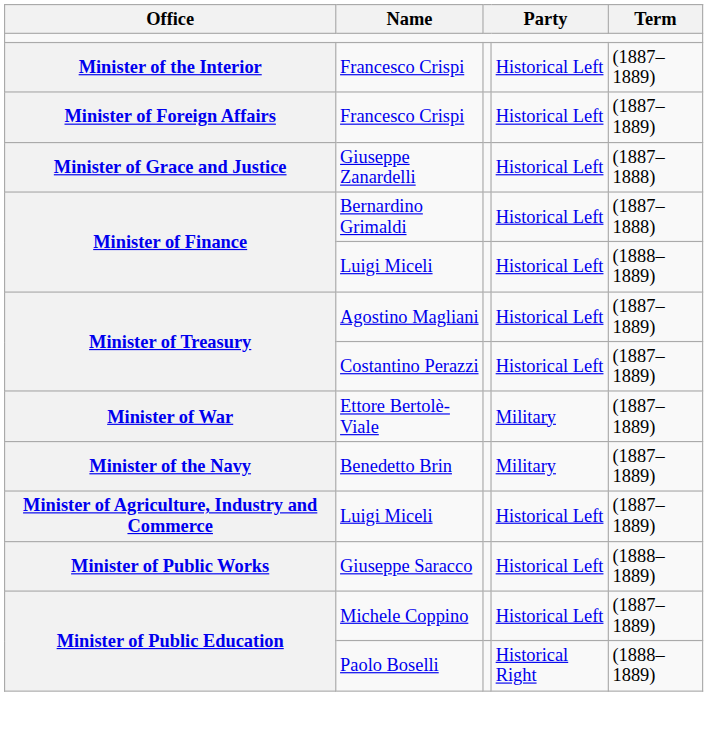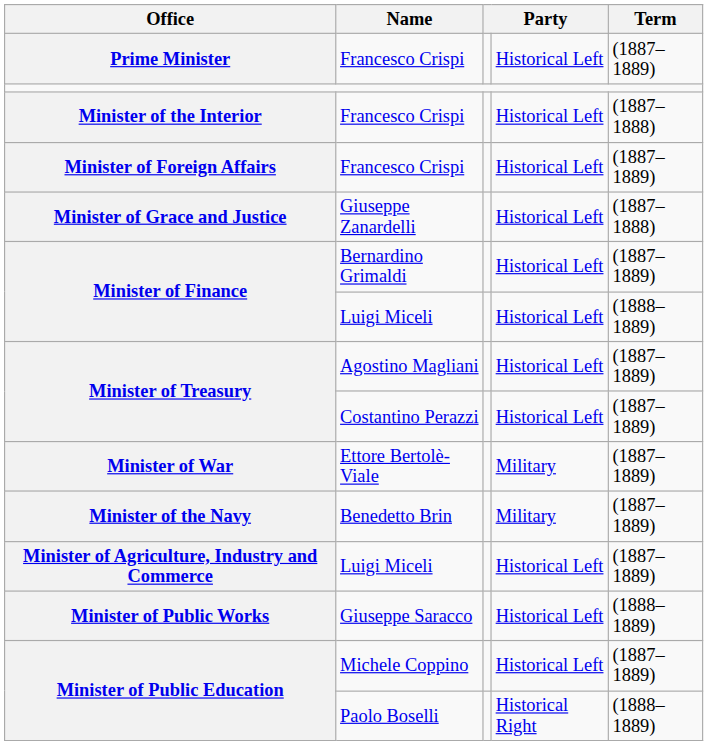+ row: Prime Minister | Francesco Crispi | Historical Left | (1887–1889)
Minister of the Interior | Term: (1887–1889) -> (1887–1888)
Minister of Finance / Bernardino Grimaldi | Term: (1887–1888) -> (1887–1889)
